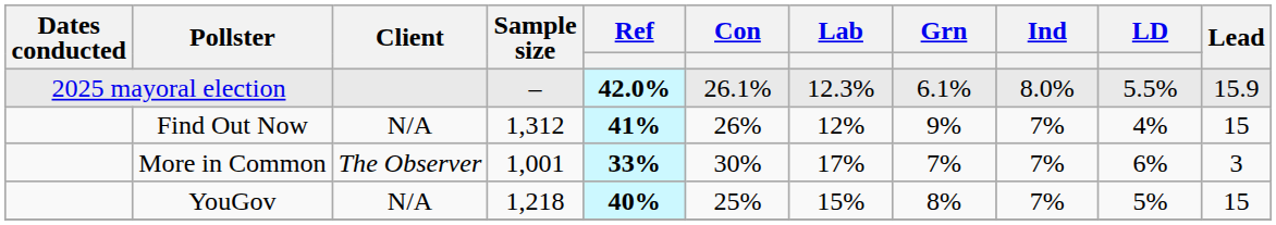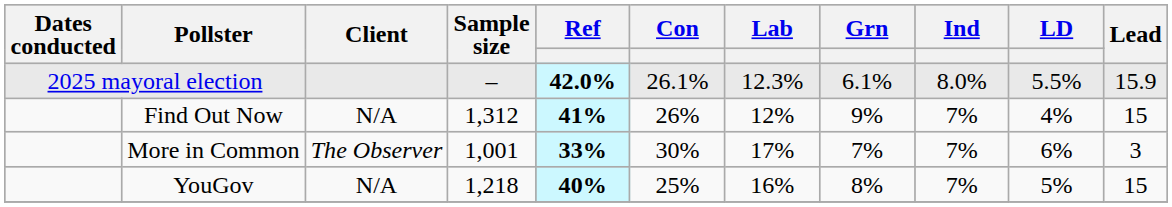YouGov | Lab: 15% -> 16%
